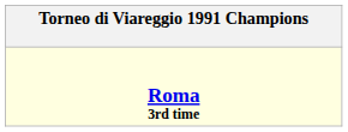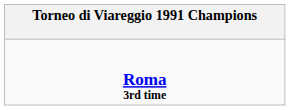row 2 | column 1: lightyellow background -> no background
